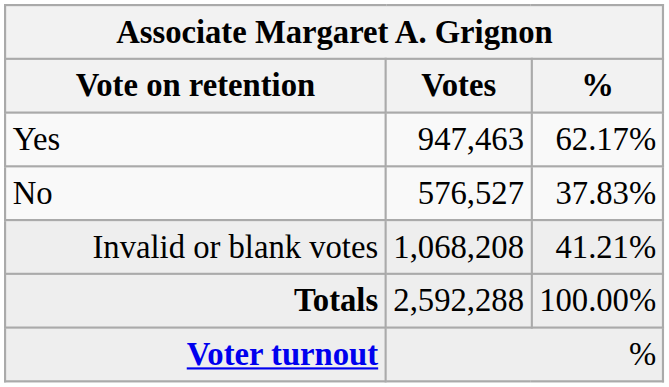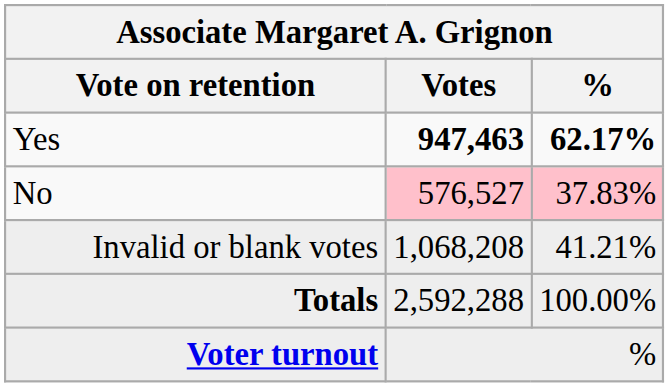Yes | Votes: normal -> bold
Yes | %: normal -> bold
No | Votes: no background -> pink background
No | %: no background -> pink background
